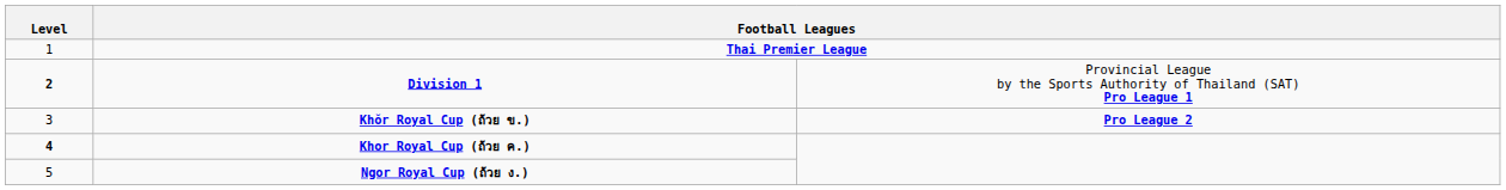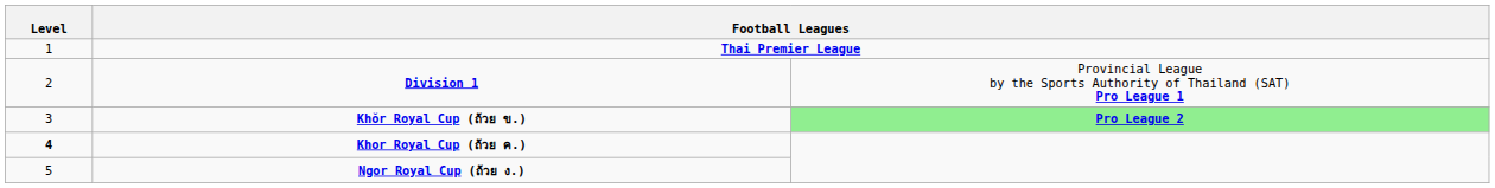Division 1 | Level: bold -> normal
Khǒr Royal Cup (ถ้วย ข.) | column 3: no background -> lightgreen background
